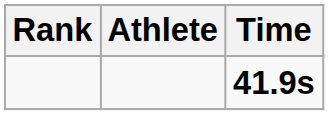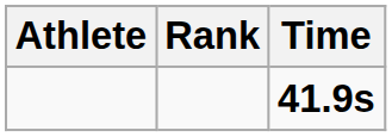columns swapped: Rank <-> Athlete
